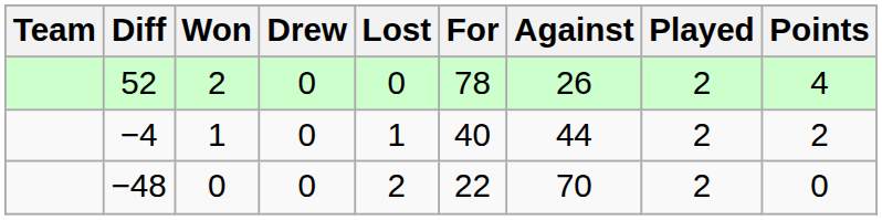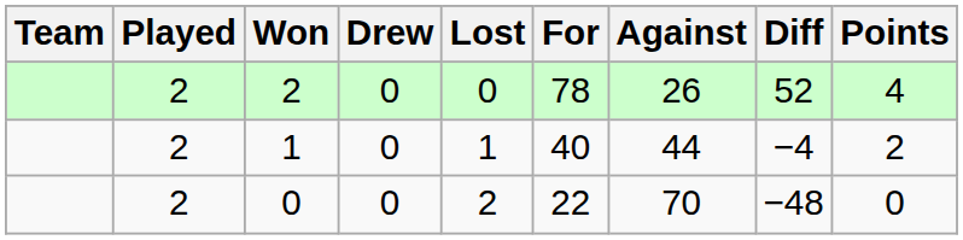columns swapped: Played <-> Diff
